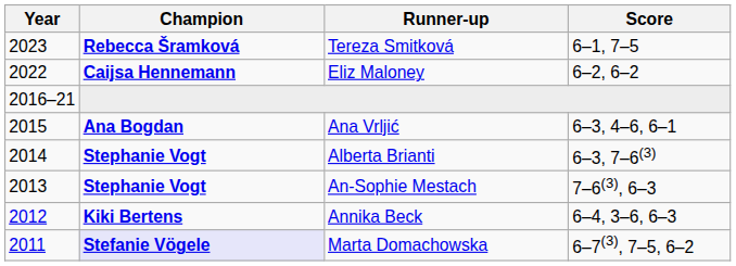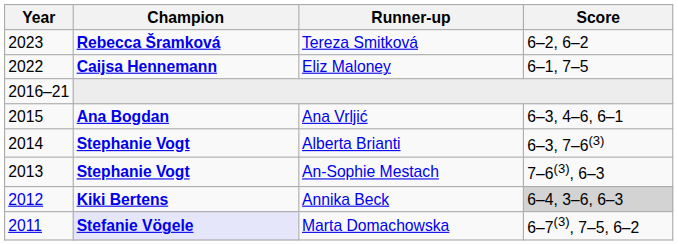Tereza Smitková | Score: 6–1, 7–5 -> 6–2, 6–2
Eliz Maloney | Score: 6–2, 6–2 -> 6–1, 7–5
Annika Beck | Score: no background -> lightgrey background
